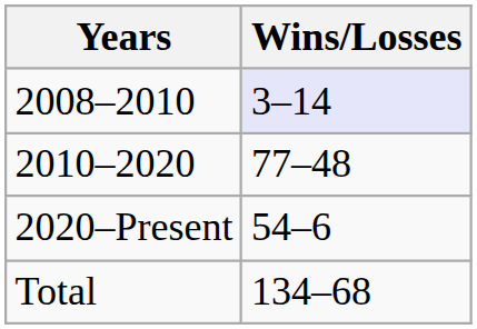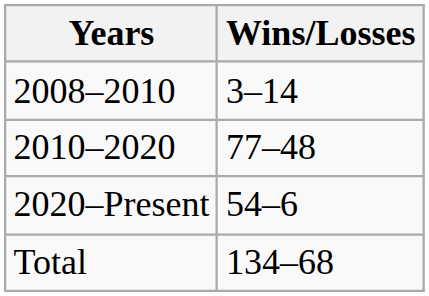2008–2010 | Wins/Losses: lavender background -> no background
